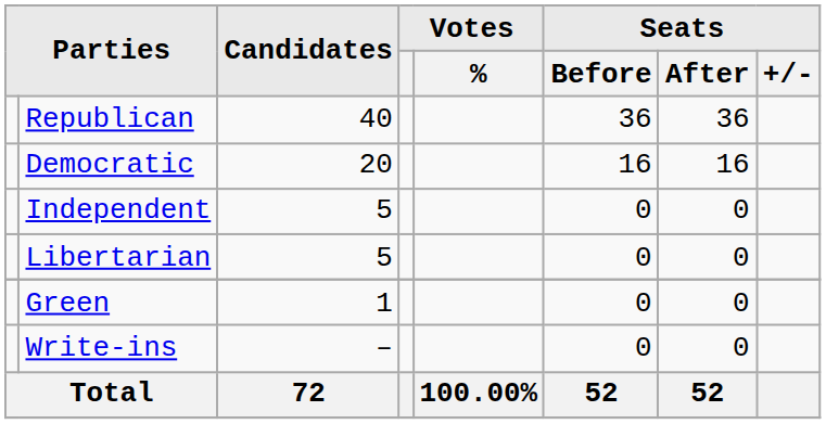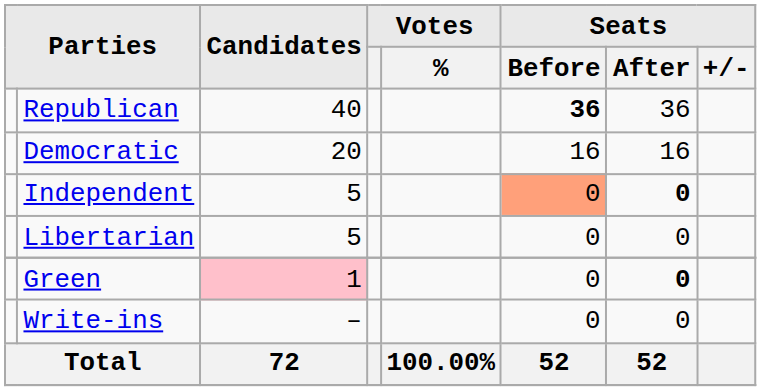Republican | Seats / Before: normal -> bold
Independent | Seats / Before: no background -> lightsalmon background
Independent | Seats / After: normal -> bold
Green | Candidates: no background -> pink background
Green | Seats / After: normal -> bold
